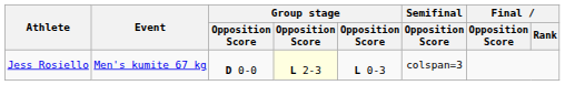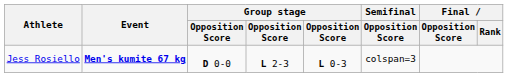Jess Rosiello | Event: normal -> bold
Jess Rosiello | column 4: lightyellow background -> no background
